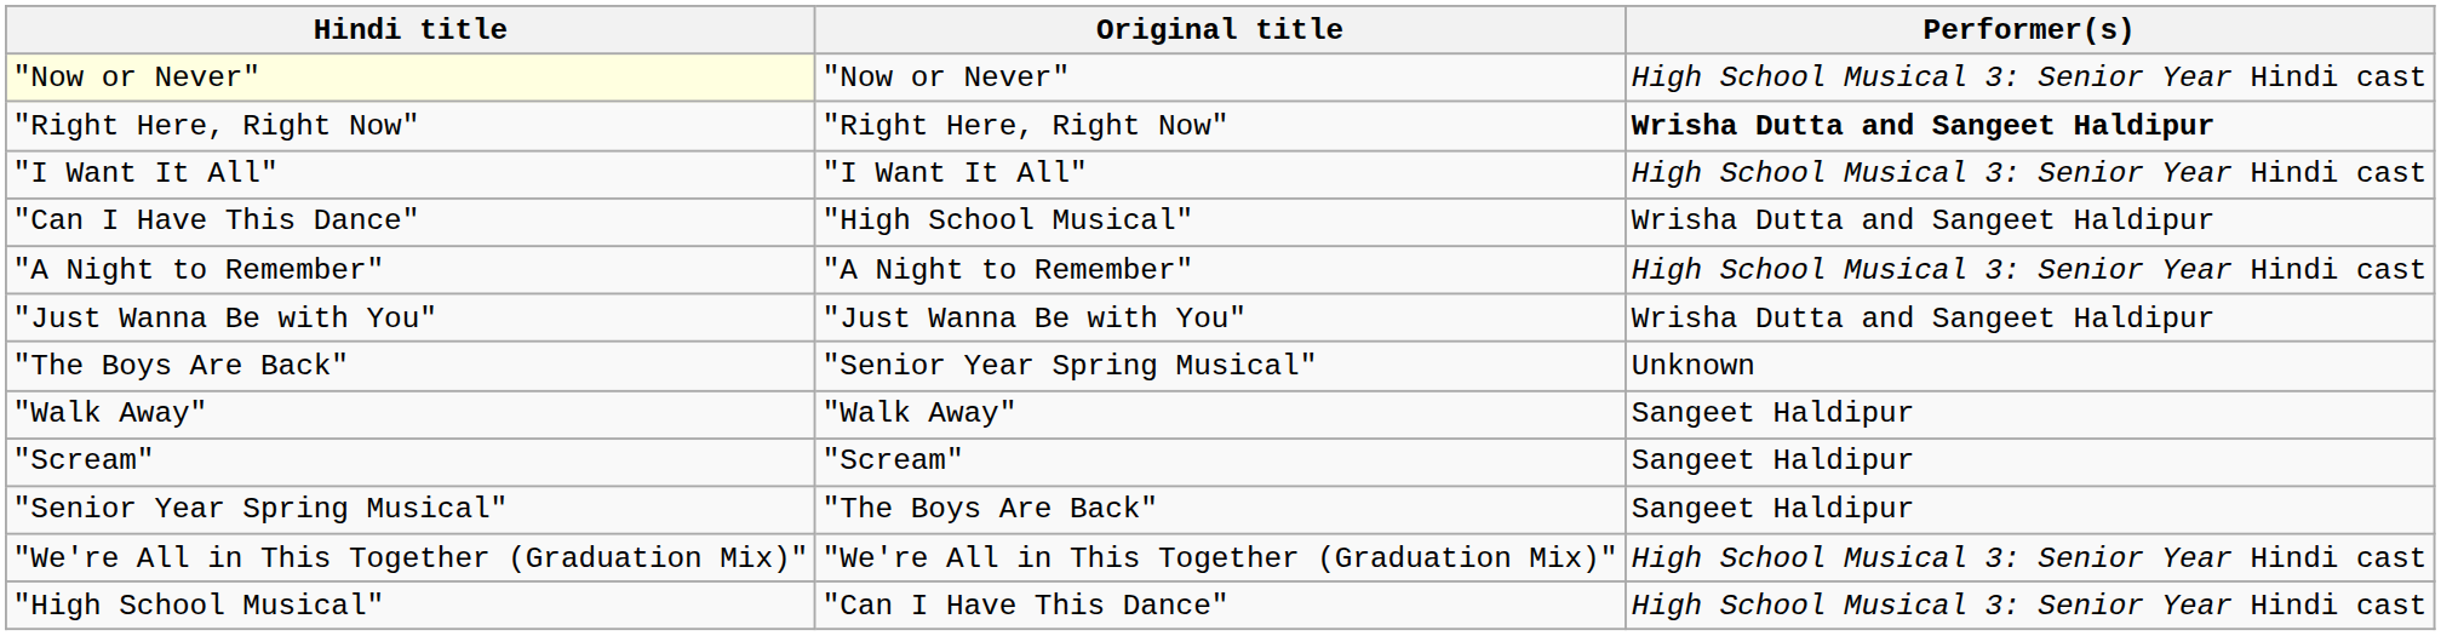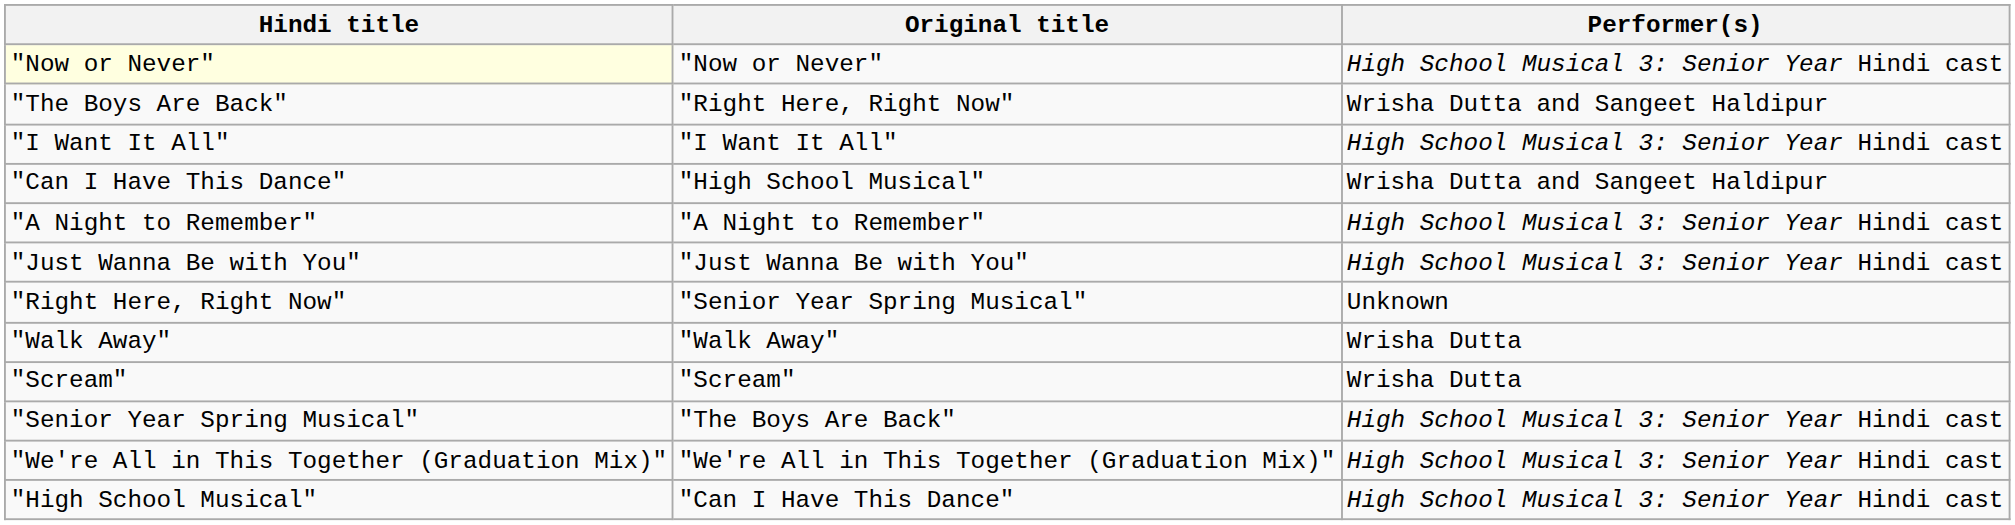row 3 | Hindi title: "Right Here, Right Now" -> "The Boys Are Back"
row 3 | Performer(s): bold -> normal
row 7 | Performer(s): Wrisha Dutta and Sangeet Haldipur -> High School Musical 3: Senior Year Hindi cast
row 8 | Hindi title: "The Boys Are Back" -> "Right Here, Right Now"
row 9 | Performer(s): Sangeet Haldipur -> Wrisha Dutta
row 10 | Performer(s): Sangeet Haldipur -> Wrisha Dutta
row 11 | Performer(s): Sangeet Haldipur -> High School Musical 3: Senior Year Hindi cast
